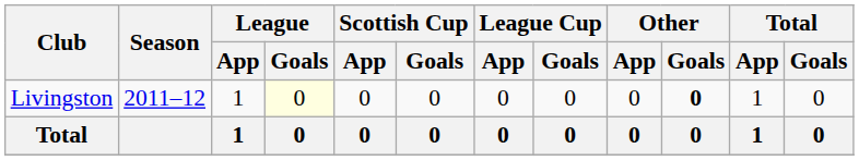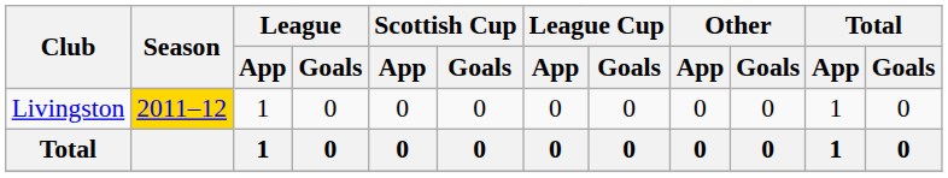Livingston | Season: no background -> gold background
Livingston | League / Goals: lightyellow background -> no background
Livingston | Other / Goals: bold -> normal
